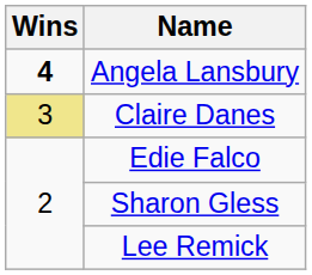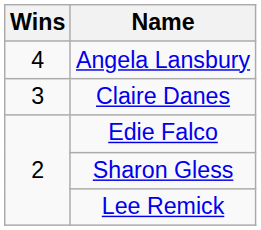Angela Lansbury | Wins: bold -> normal
Claire Danes | Wins: khaki background -> no background
